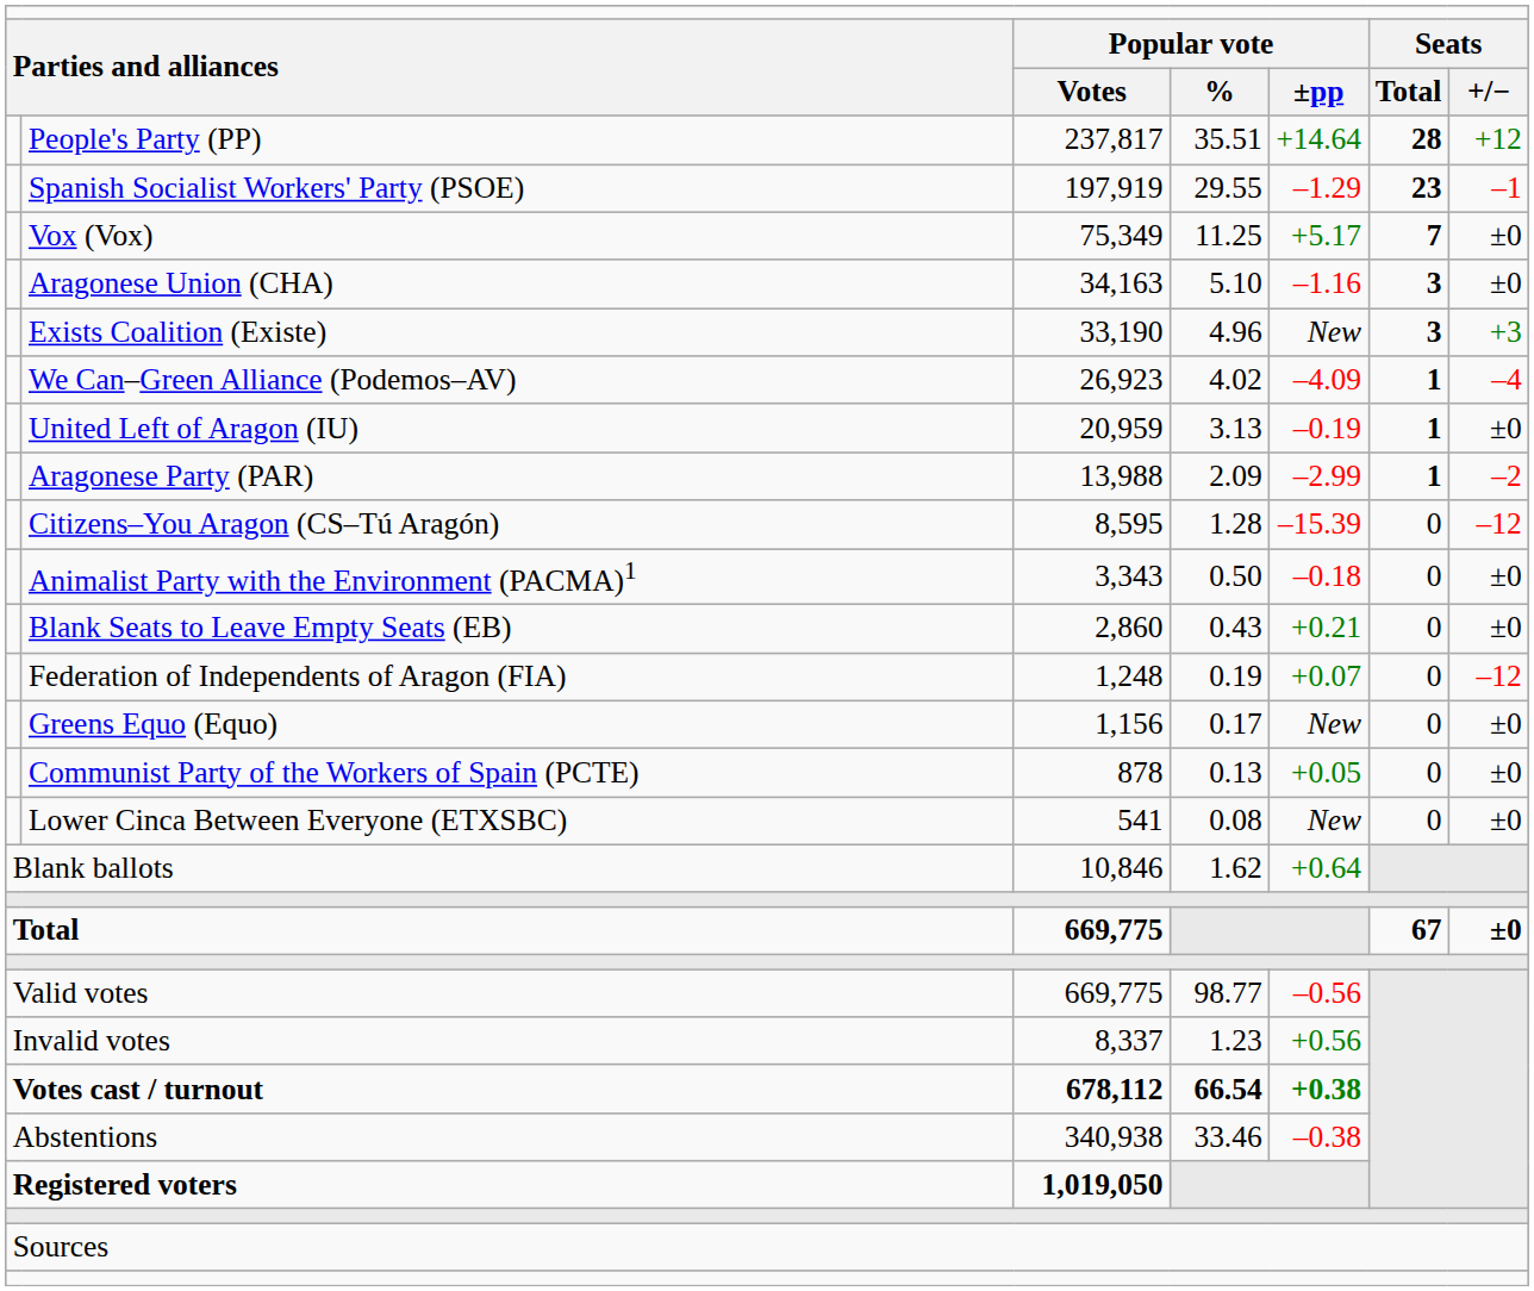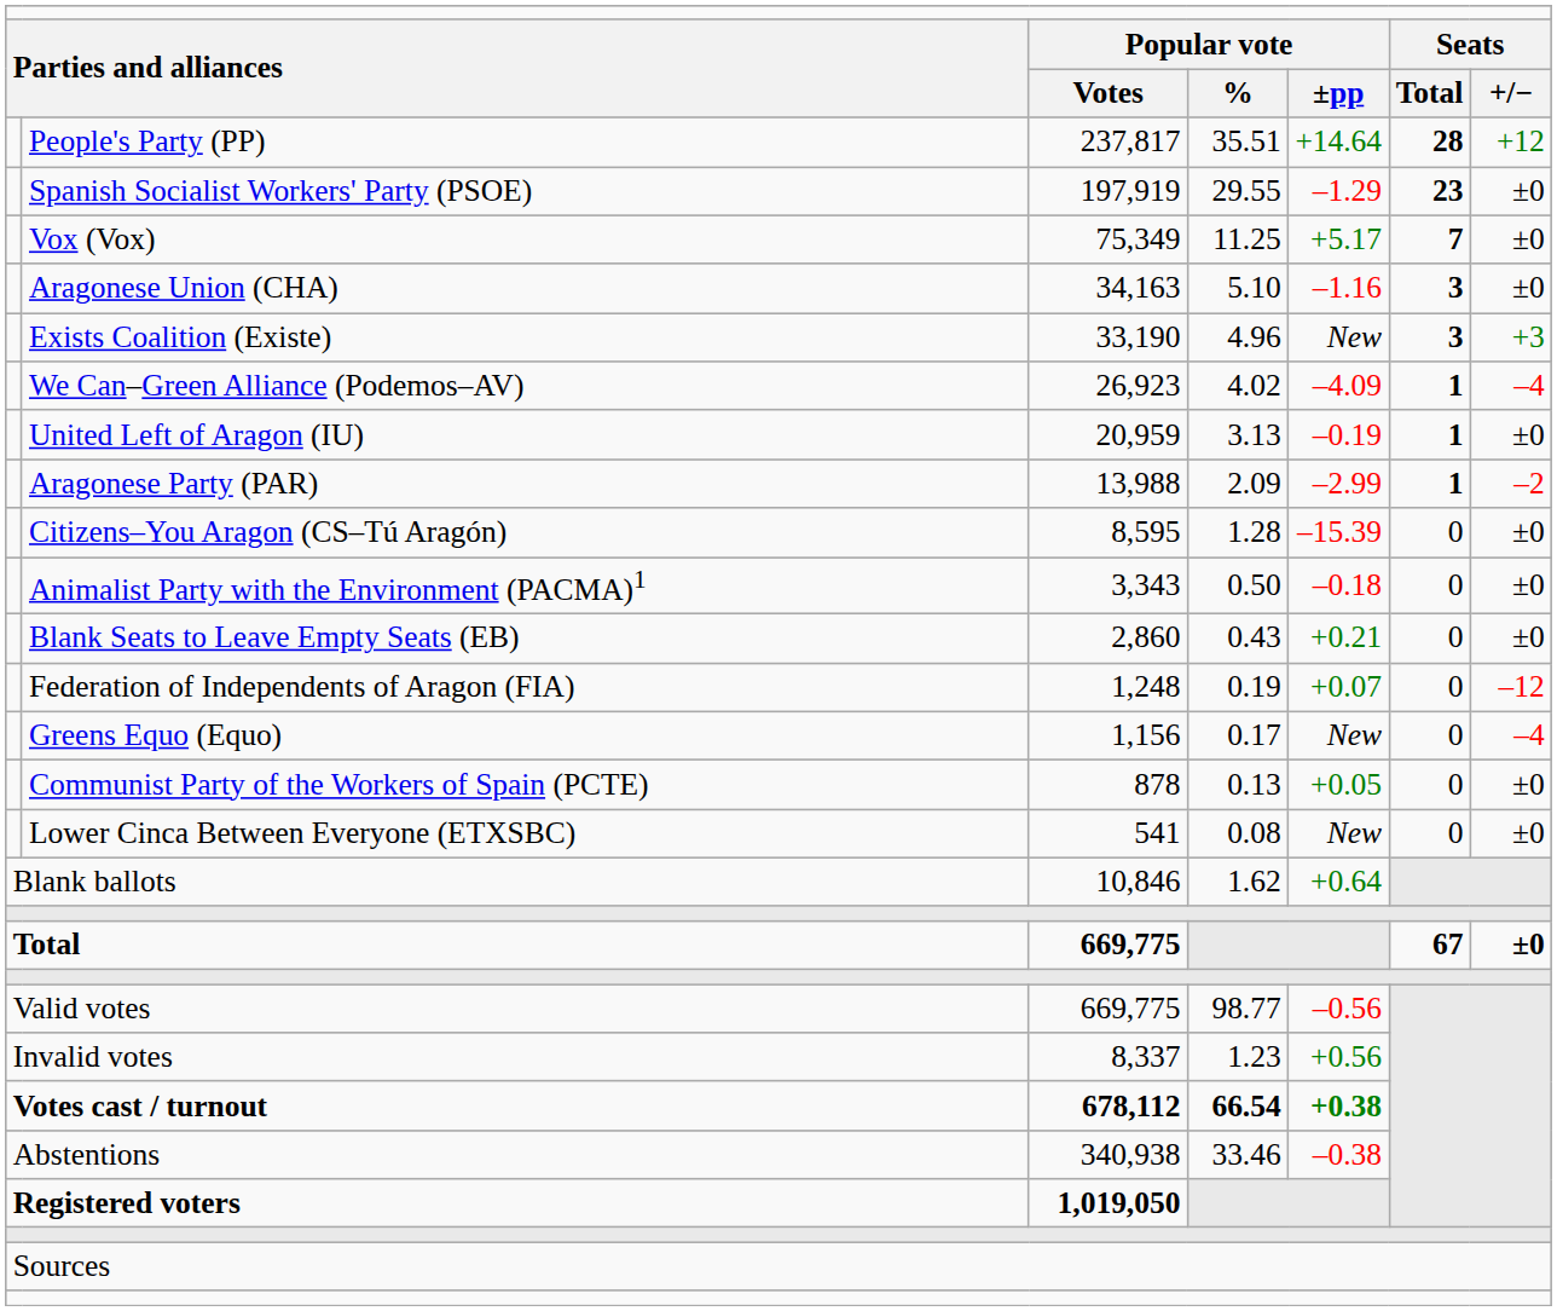Spanish Socialist Workers' Party (PSOE) | column 7: –1 -> ±0
Citizens–You Aragon (CS–Tú Aragón) | column 7: –12 -> ±0
Greens Equo (Equo) | column 7: ±0 -> –4
